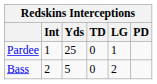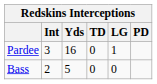Pardee | Int: 1 -> 3
Pardee | Yds: 25 -> 16
Bass | LG: 2 -> 0
